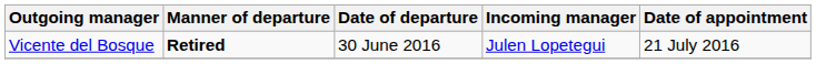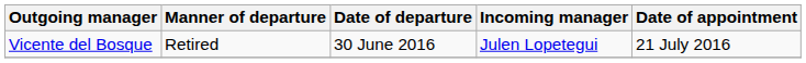Vicente del Bosque | Manner of departure: bold -> normal
